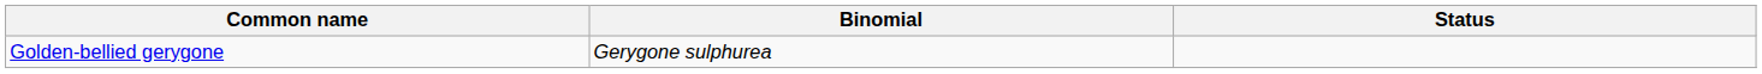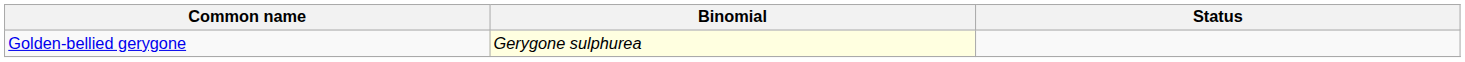Golden-bellied gerygone | Binomial: no background -> lightyellow background
